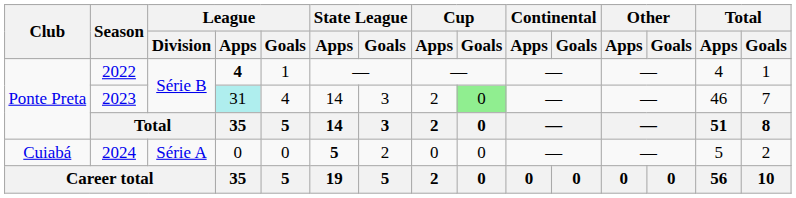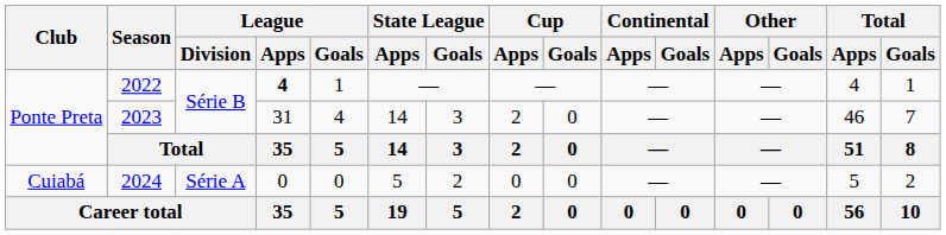2023 | League / Apps: paleturquoise background -> no background
2023 | Cup / Goals: lightgreen background -> no background
2024 | State League / Apps: bold -> normal
